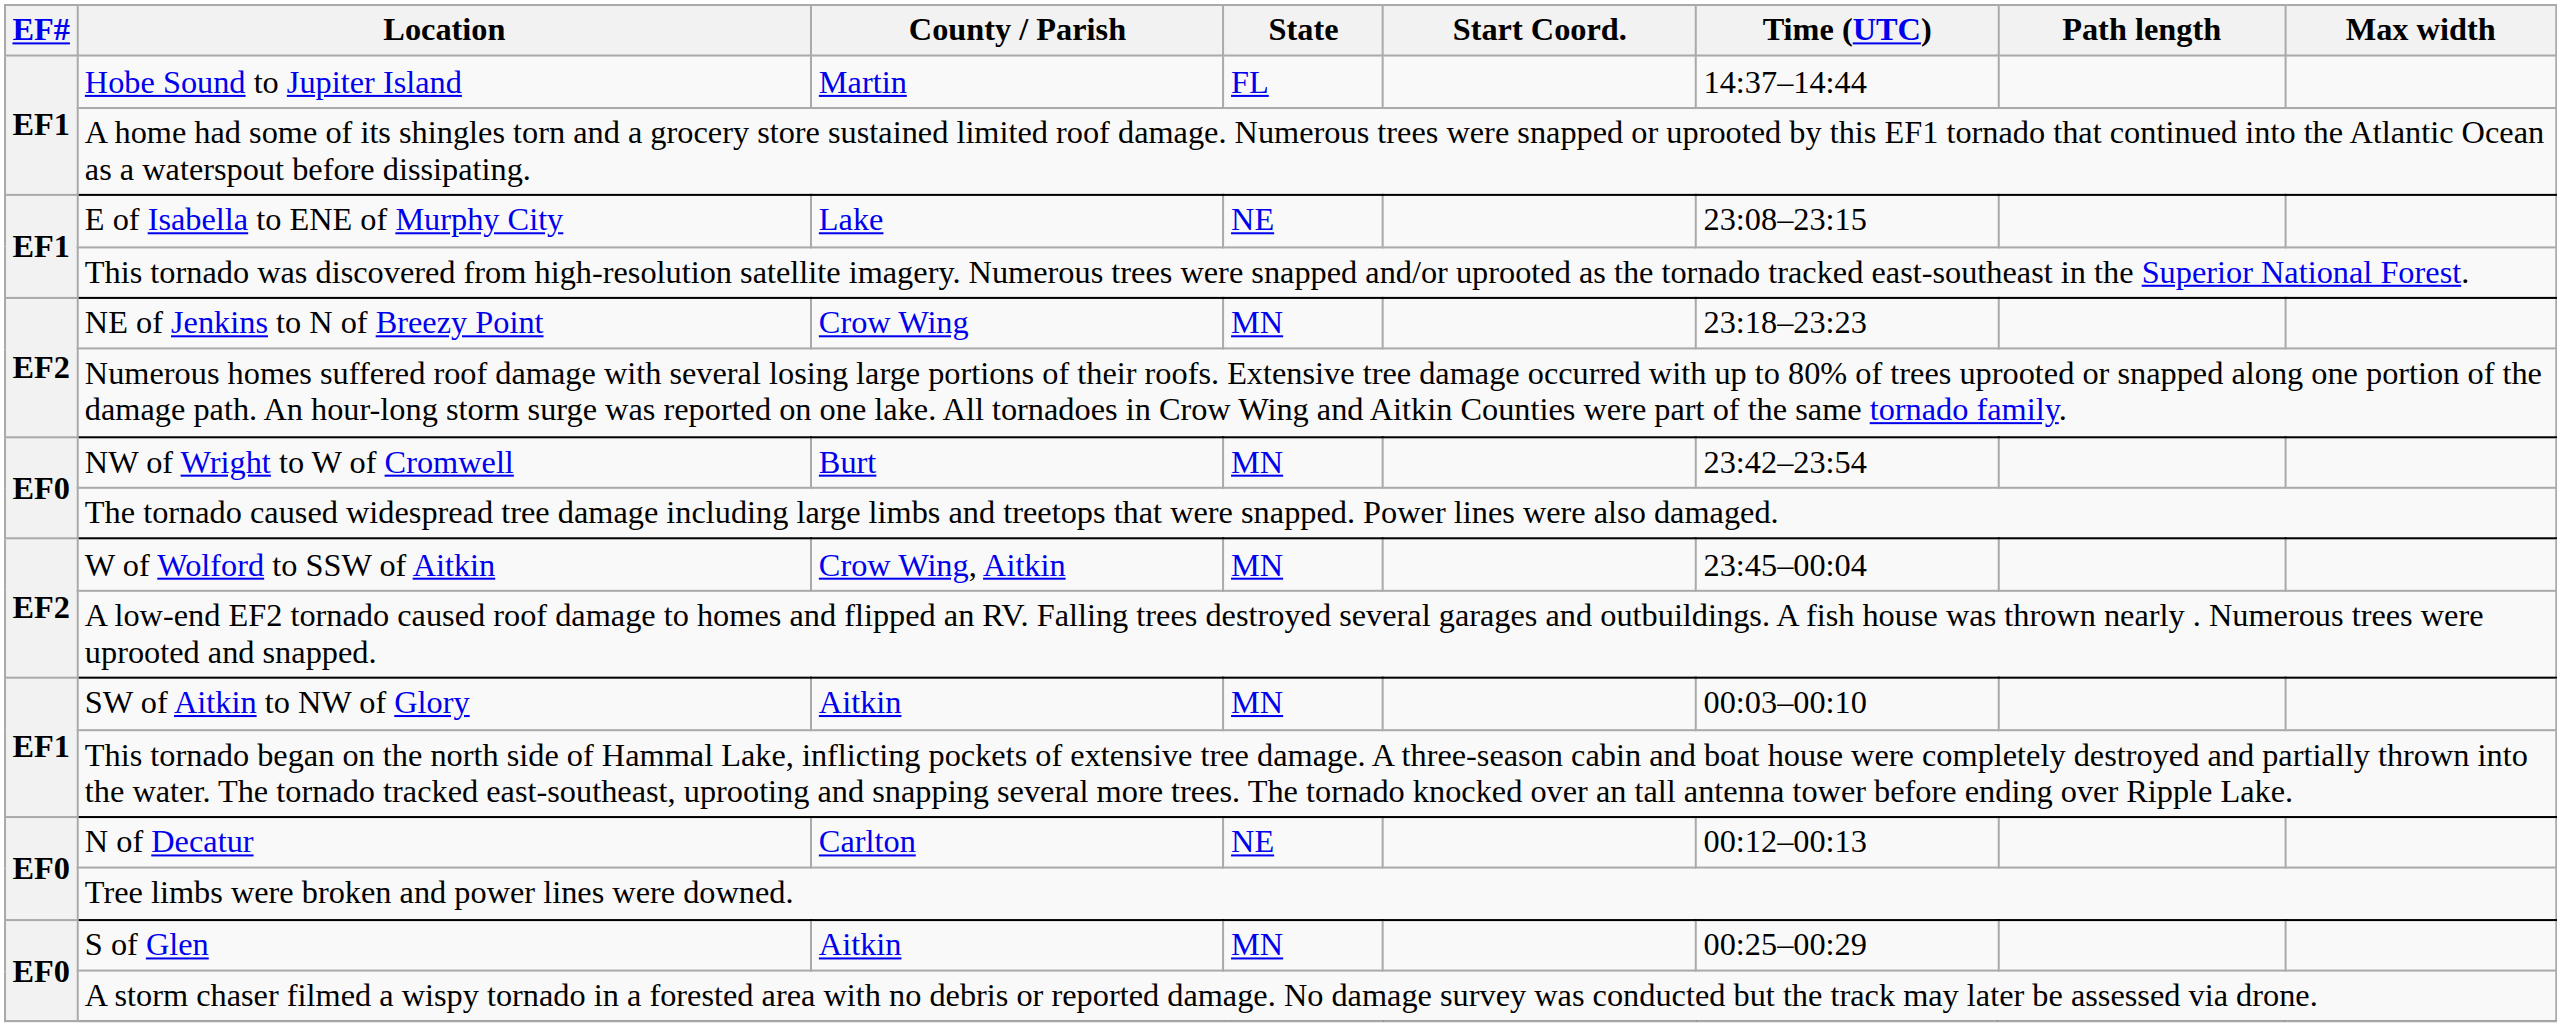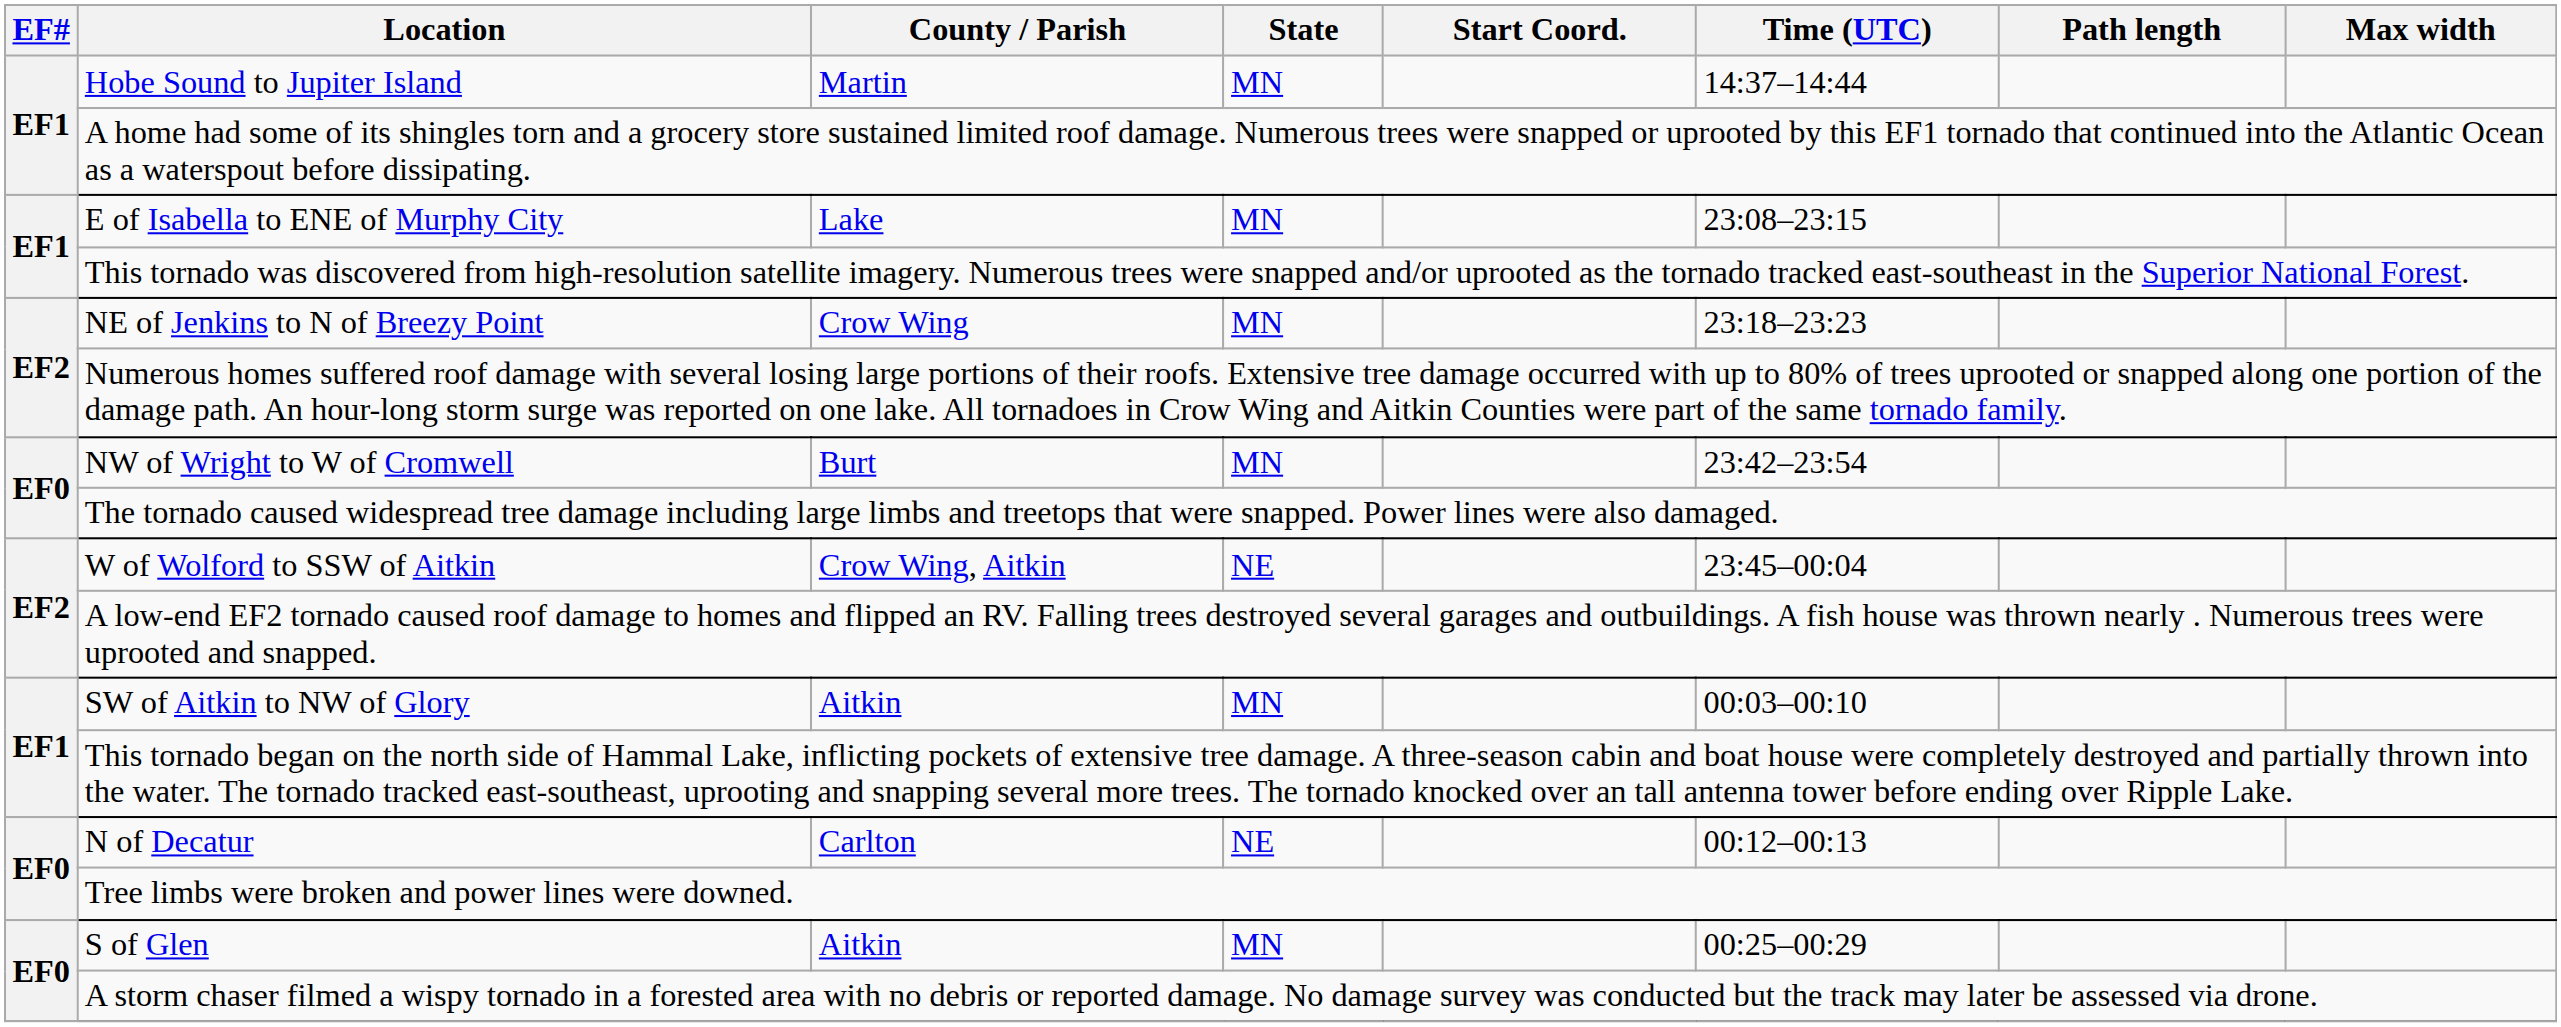Hobe Sound to Jupiter Island | State: FL -> MN
E of Isabella to ENE of Murphy City | State: NE -> MN
W of Wolford to SSW of Aitkin | State: MN -> NE
